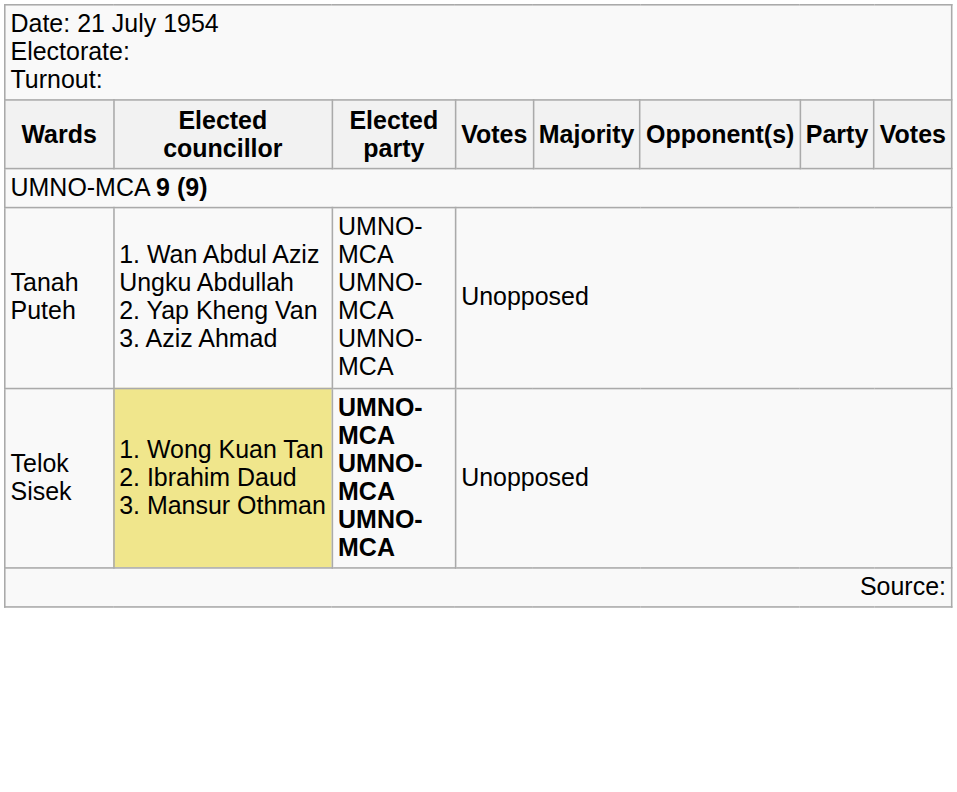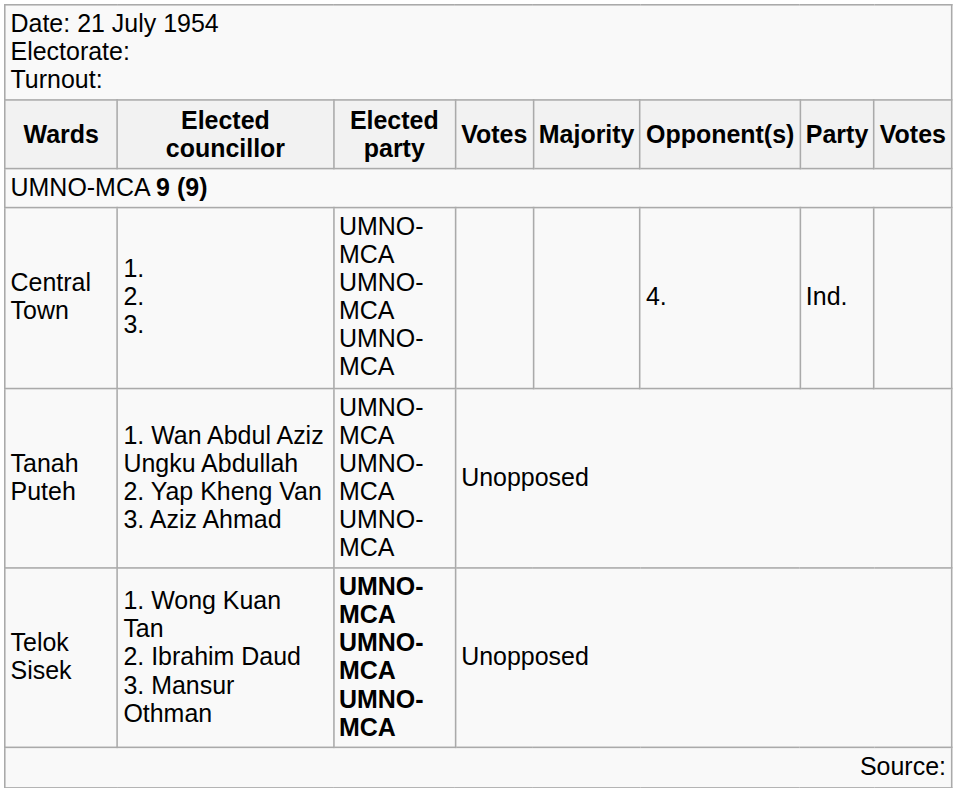+ row: Central Town | 1. 2. 3. | UMNO-MCA UMNO-MCA UMNO-MCA | 4. | Ind.
Telok Sisek | column 2: khaki background -> no background
